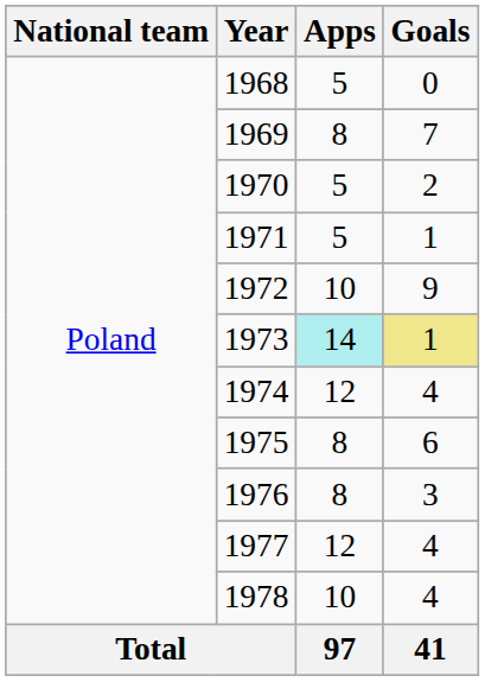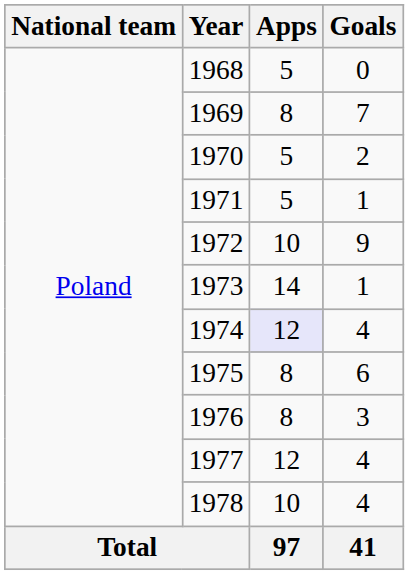1973 | Apps: paleturquoise background -> no background
1973 | Goals: khaki background -> no background
1974 | Apps: no background -> lavender background
